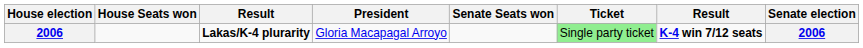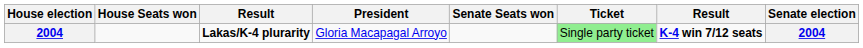Lakas/K-4 plurarity | House election: 2006 -> 2004
Lakas/K-4 plurarity | Senate election: 2006 -> 2004
